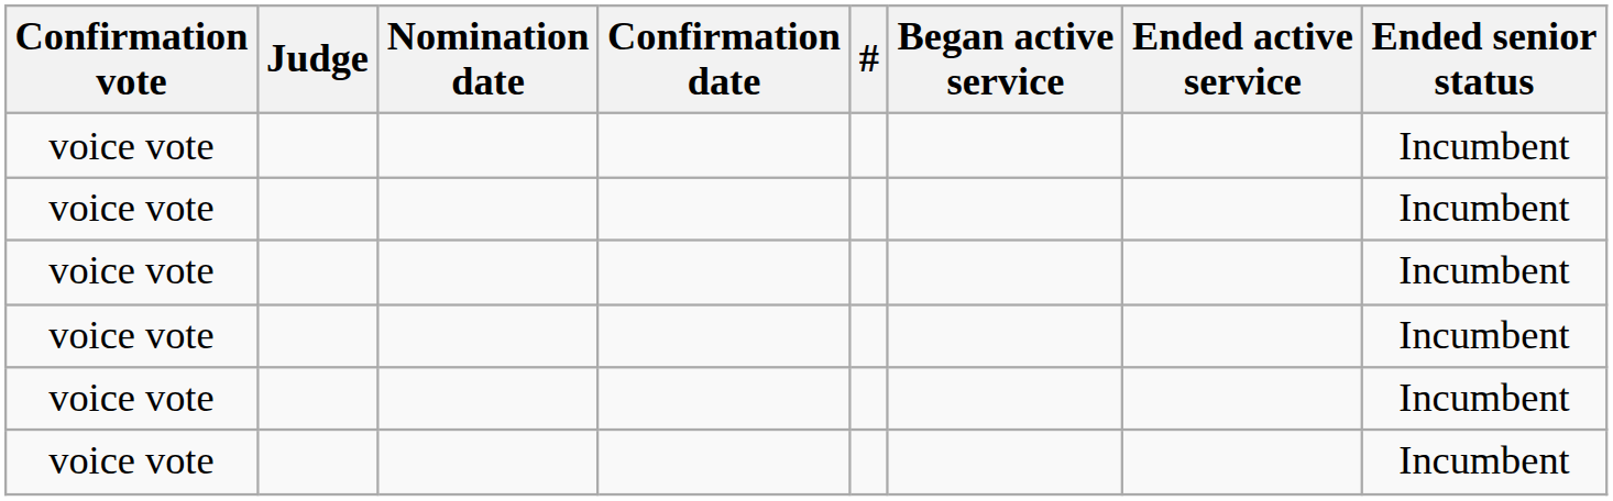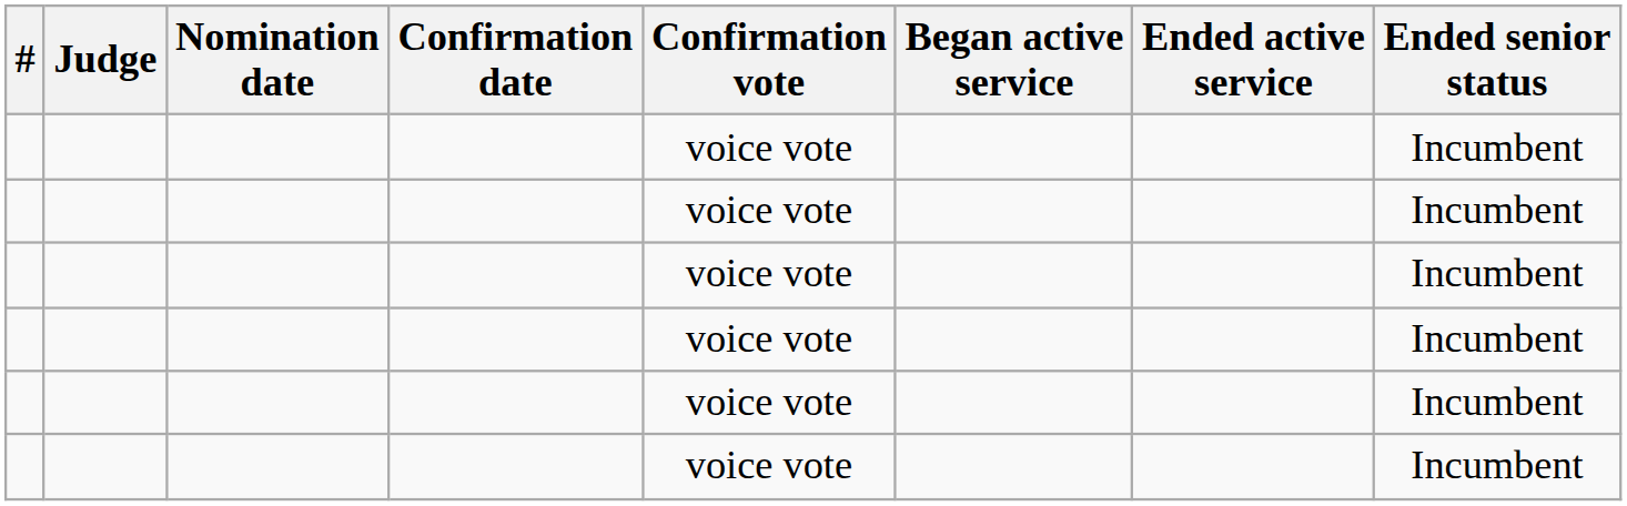columns swapped: # <-> Confirmation vote
